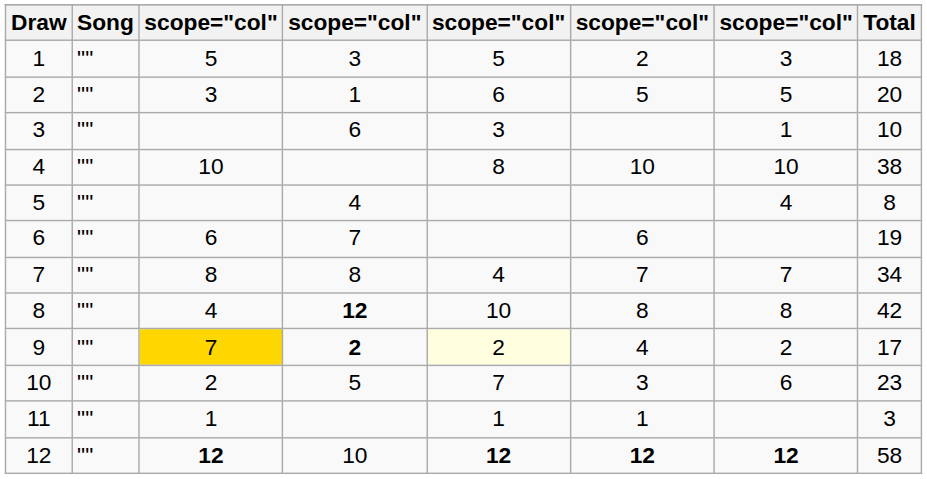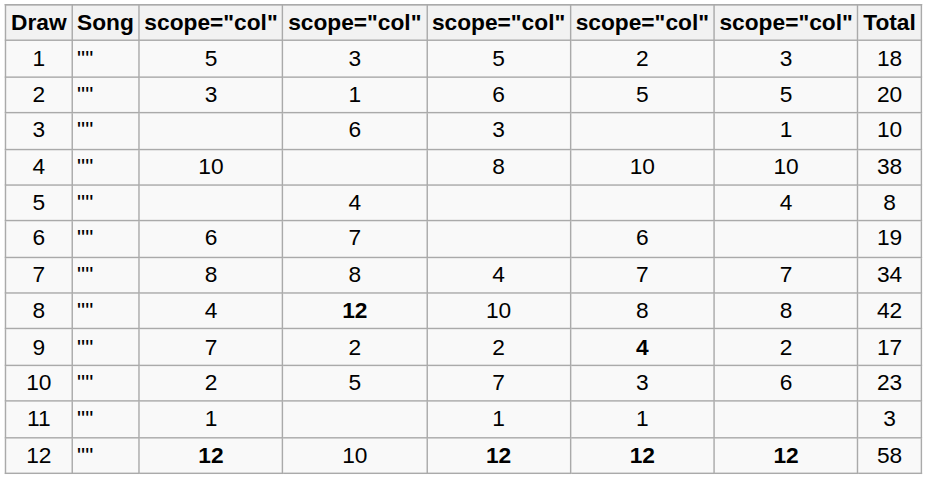9 | column 3: gold background -> no background
9 | column 4: bold -> normal
9 | column 5: lightyellow background -> no background
9 | column 6: normal -> bold
